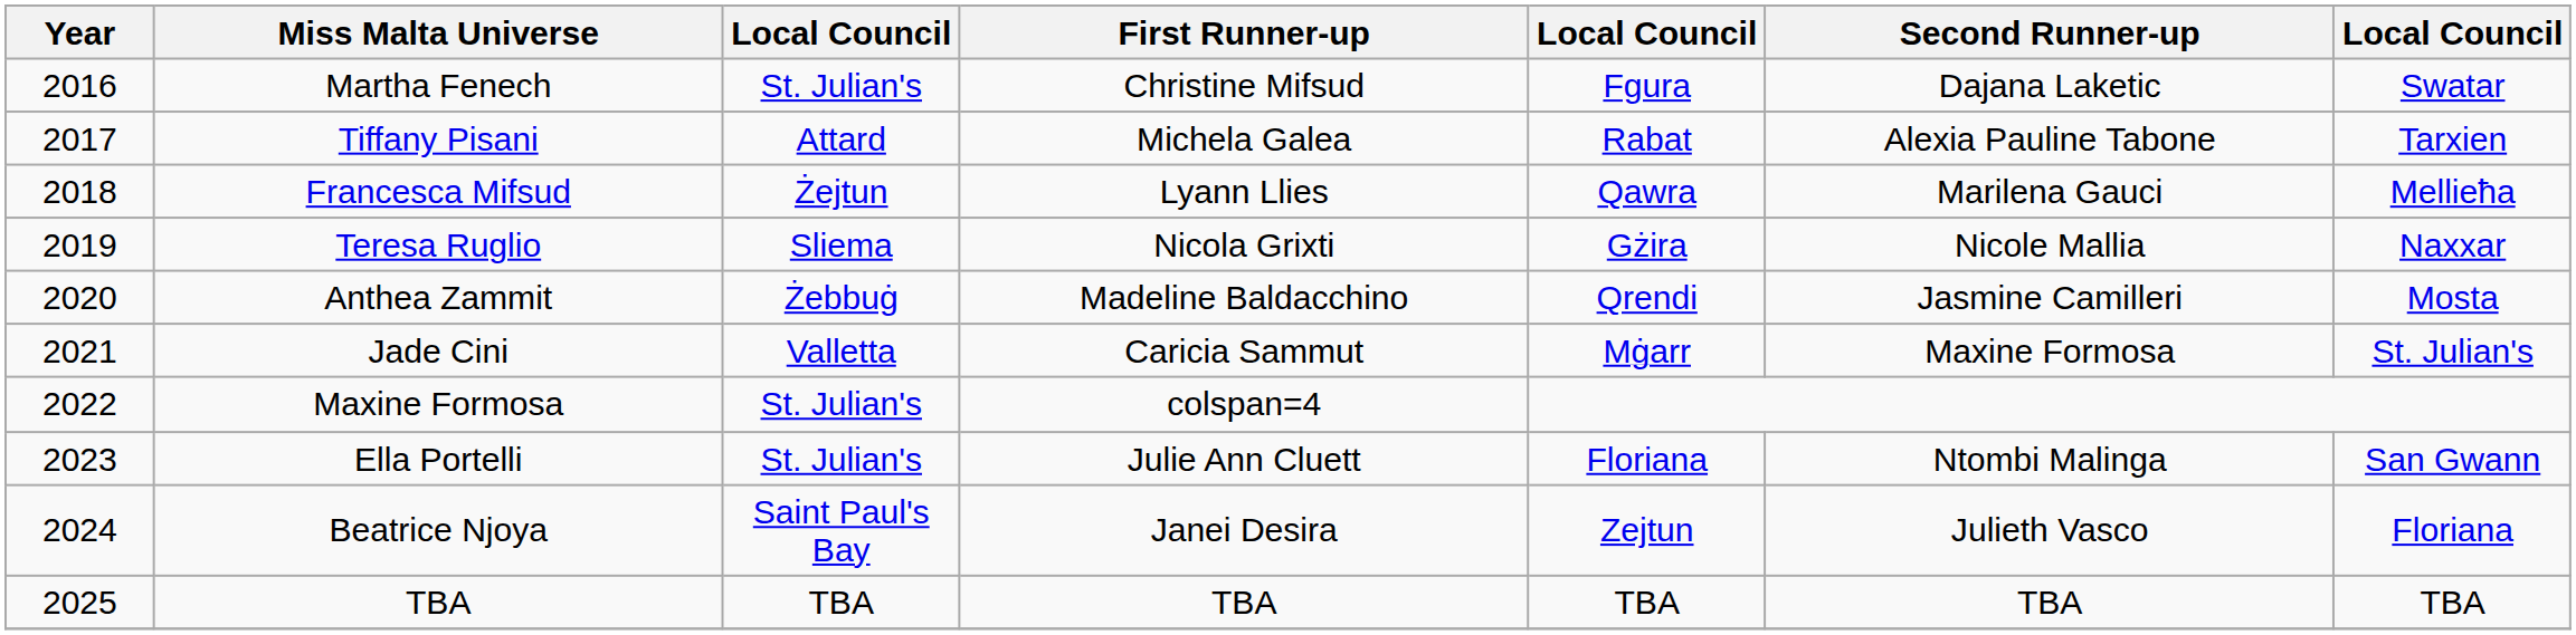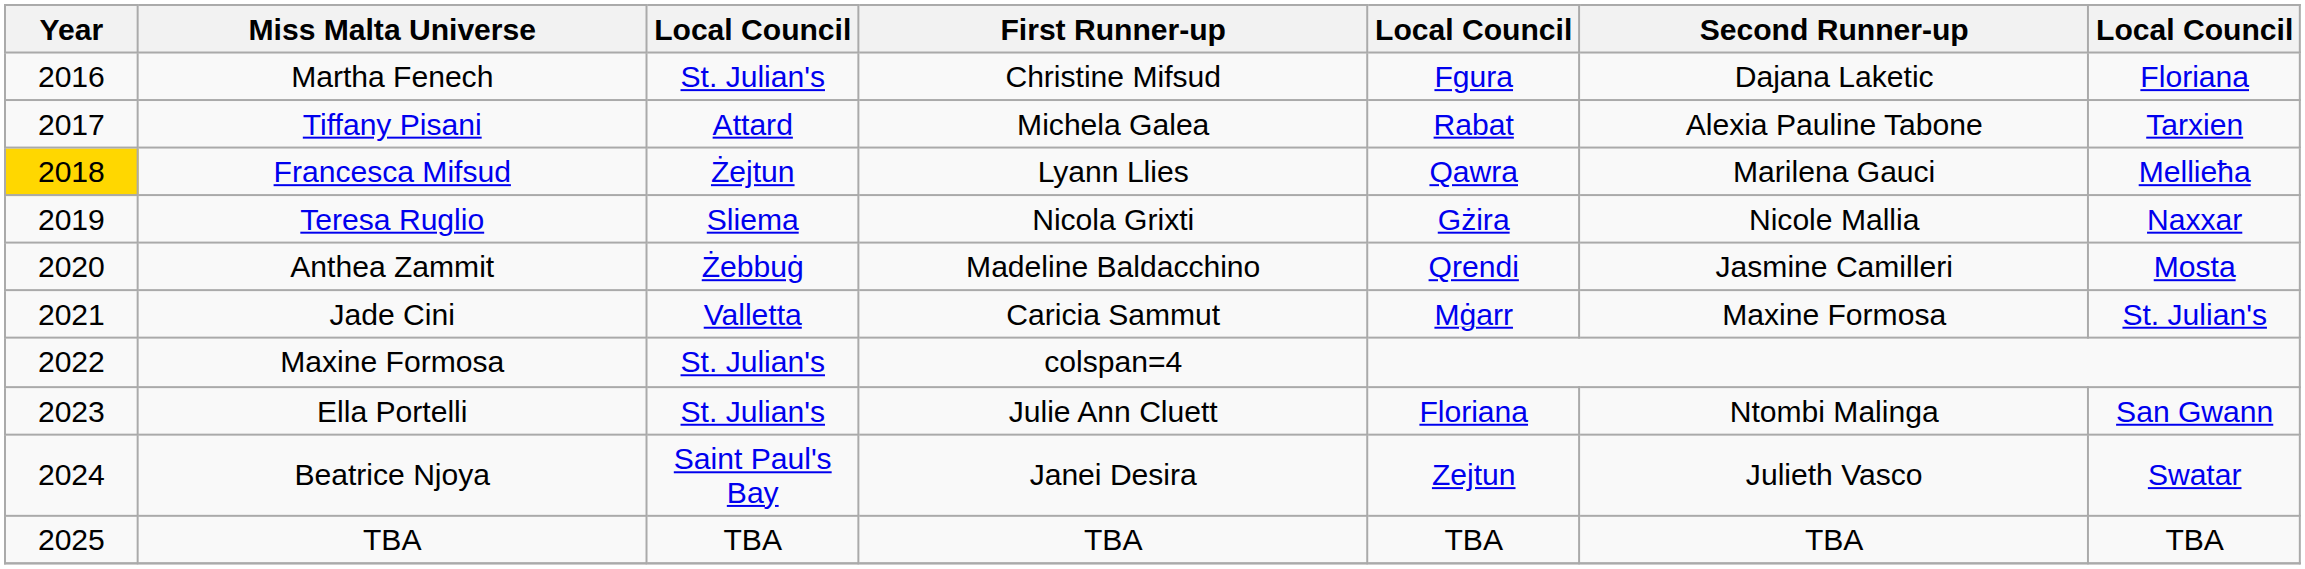Martha Fenech | column 7: Swatar -> Floriana
Francesca Mifsud | Year: no background -> gold background
Beatrice Njoya | column 7: Floriana -> Swatar
